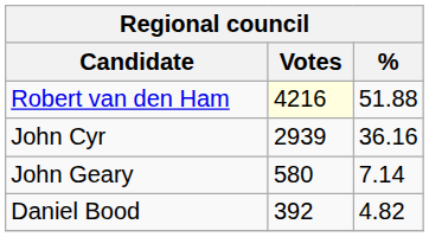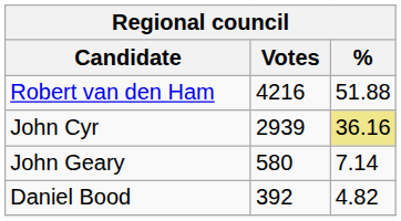Robert van den Ham | Votes: lightyellow background -> no background
John Cyr | %: no background -> khaki background
